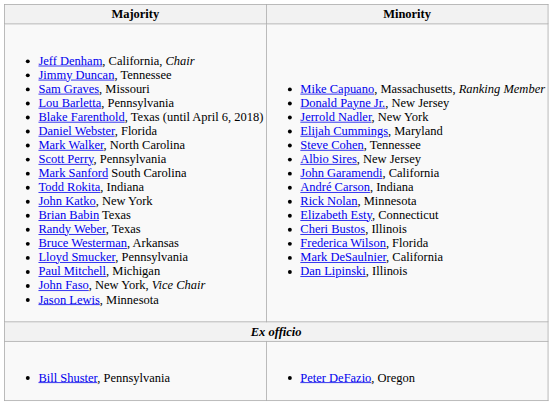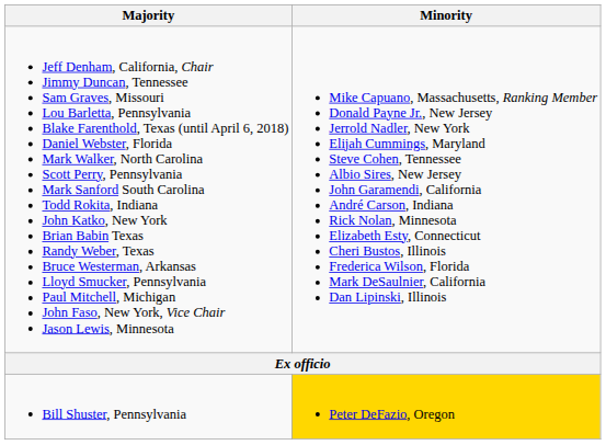Bill Shuster, Pennsylvania | Minority: no background -> gold background
